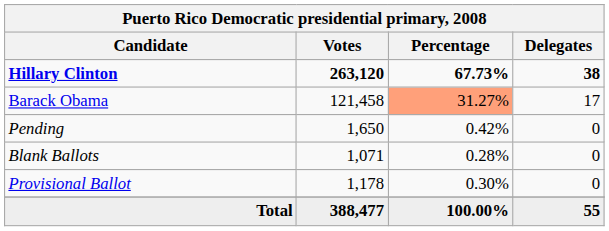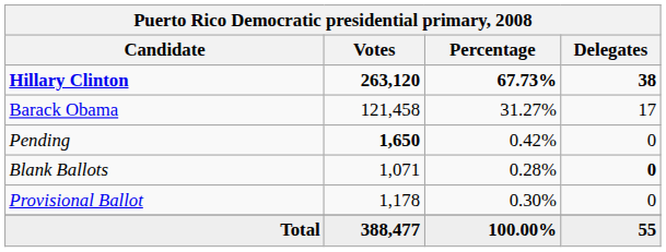Barack Obama | Percentage: lightsalmon background -> no background
Pending | Votes: normal -> bold
Blank Ballots | Delegates: normal -> bold
